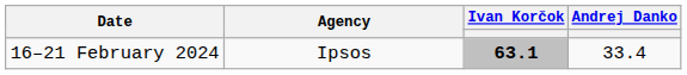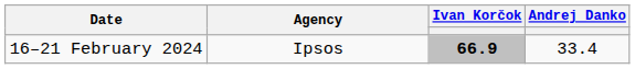16–21 February 2024 | Ivan Korčok: 63.1 -> 66.9
